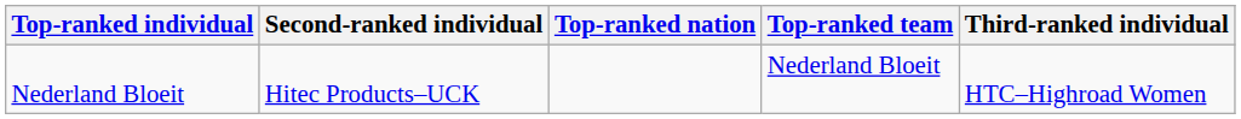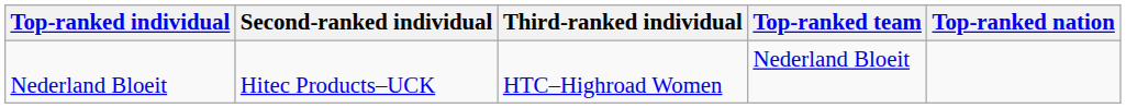columns swapped: Third-ranked individual <-> Top-ranked nation
